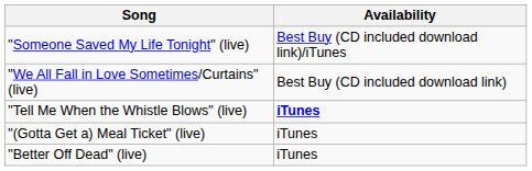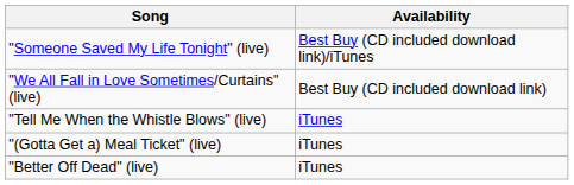"Tell Me When the Whistle Blows" (live) | Availability: bold -> normal
